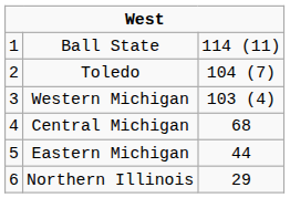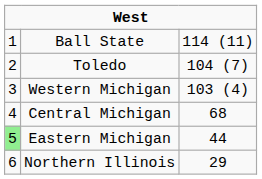Eastern Michigan | column 1: no background -> lightgreen background
